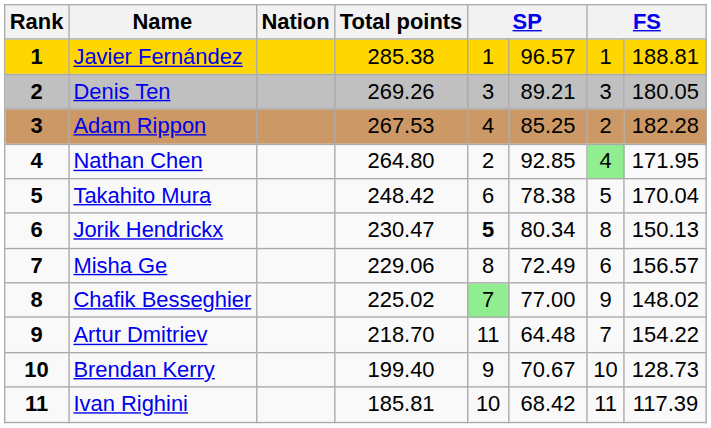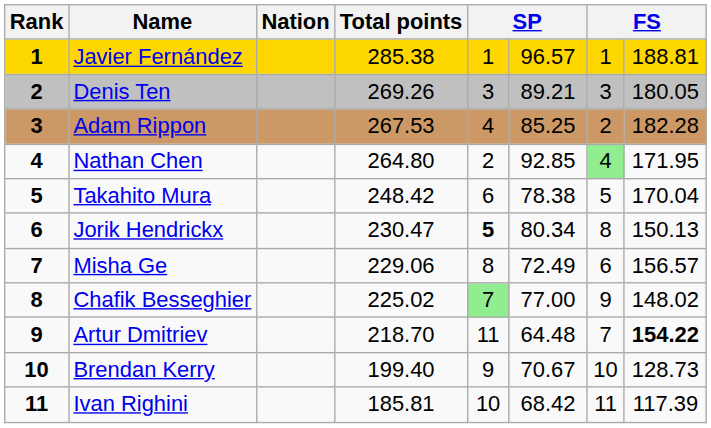Artur Dmitriev | column 8: normal -> bold
